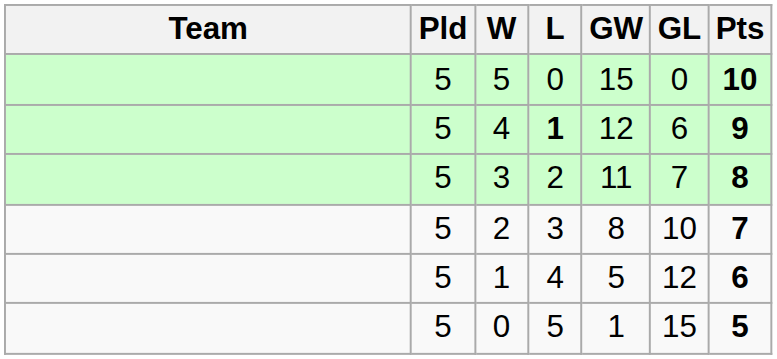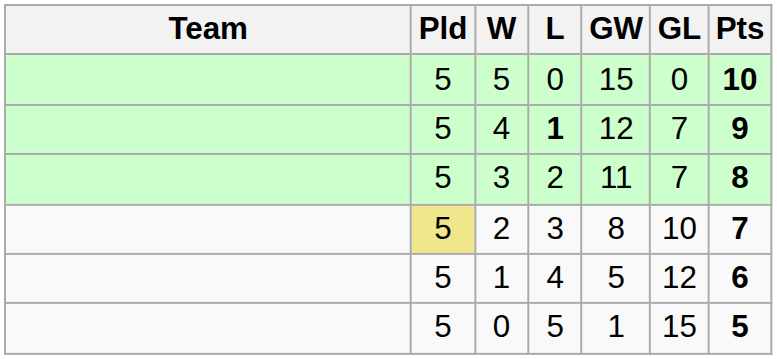row 3 | GL: 6 -> 7
row 5 | Pld: no background -> khaki background
